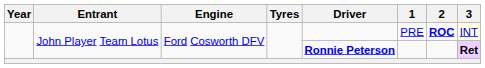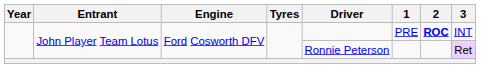row 2 | 3: lightyellow background -> no background
row 3 | Driver: bold -> normal
row 3 | 3: bold -> normal
